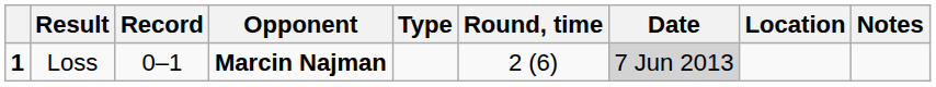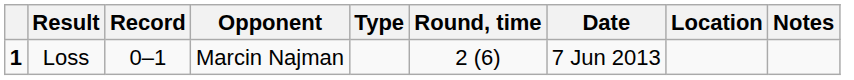Loss | Opponent: bold -> normal
Loss | Date: lightgrey background -> no background
